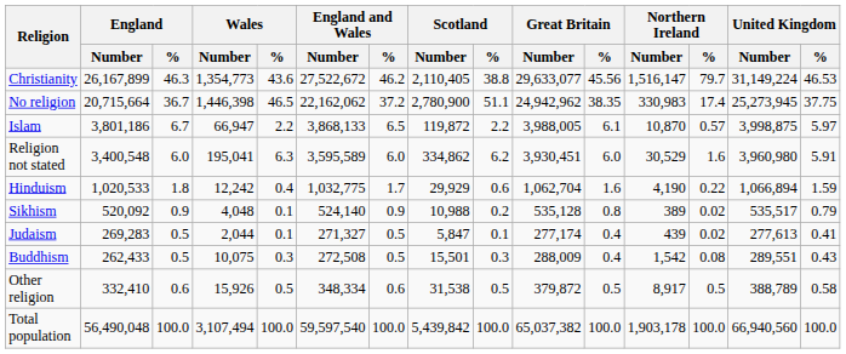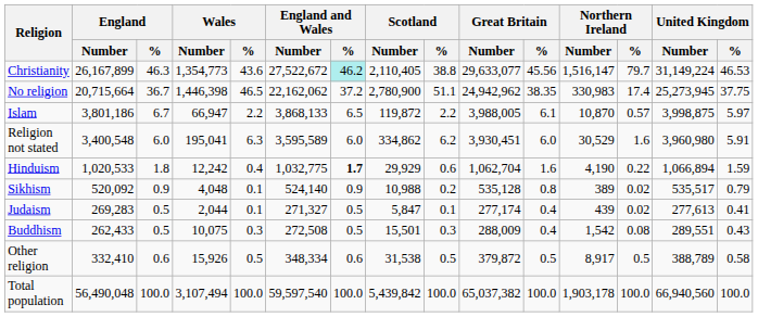Christianity | England and Wales / %: no background -> paleturquoise background
Hinduism | England and Wales / %: normal -> bold
